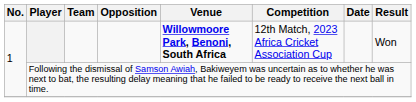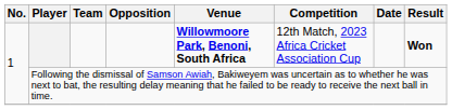row 2 | Result: normal -> bold
